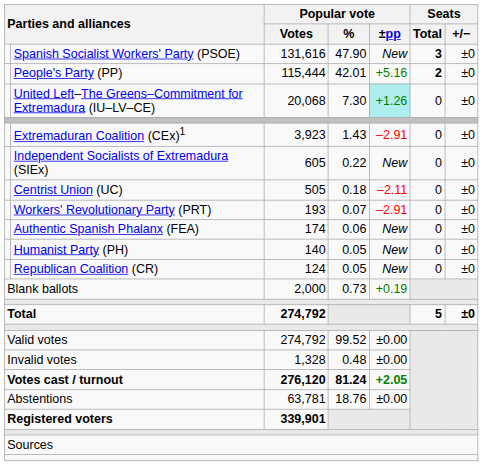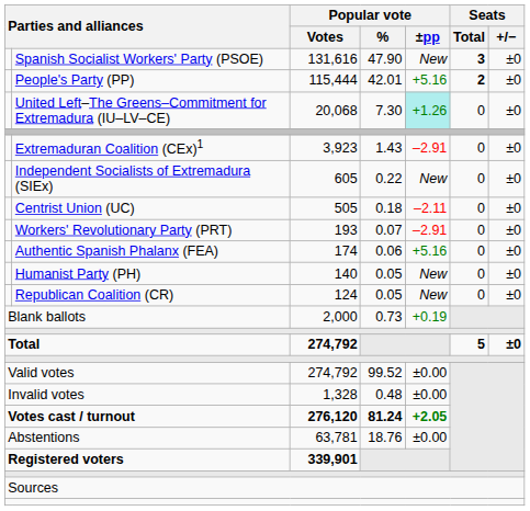Authentic Spanish Phalanx (FEA) | Popular vote / ±pp: New -> +5.16
